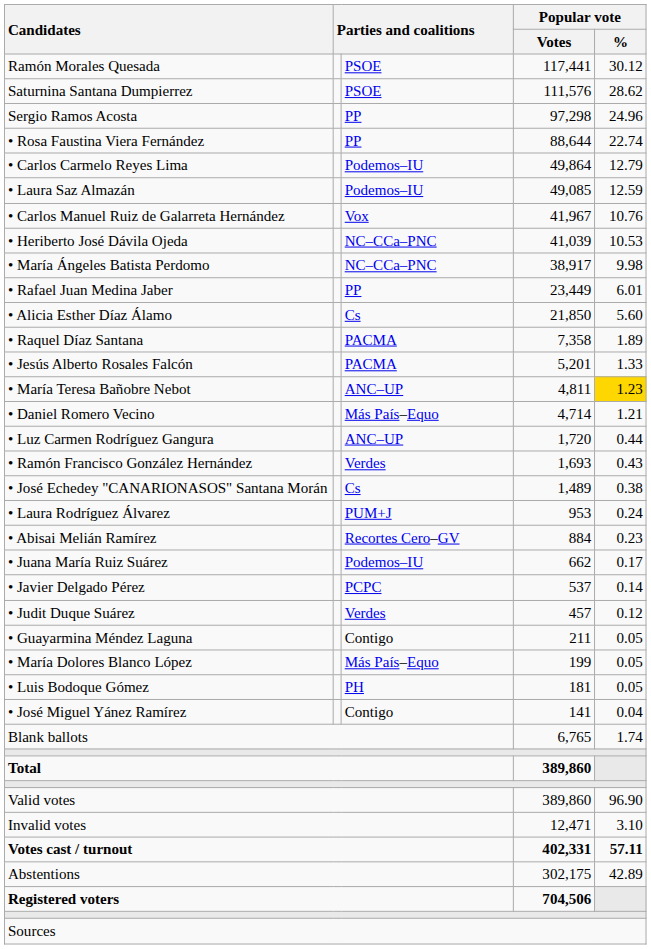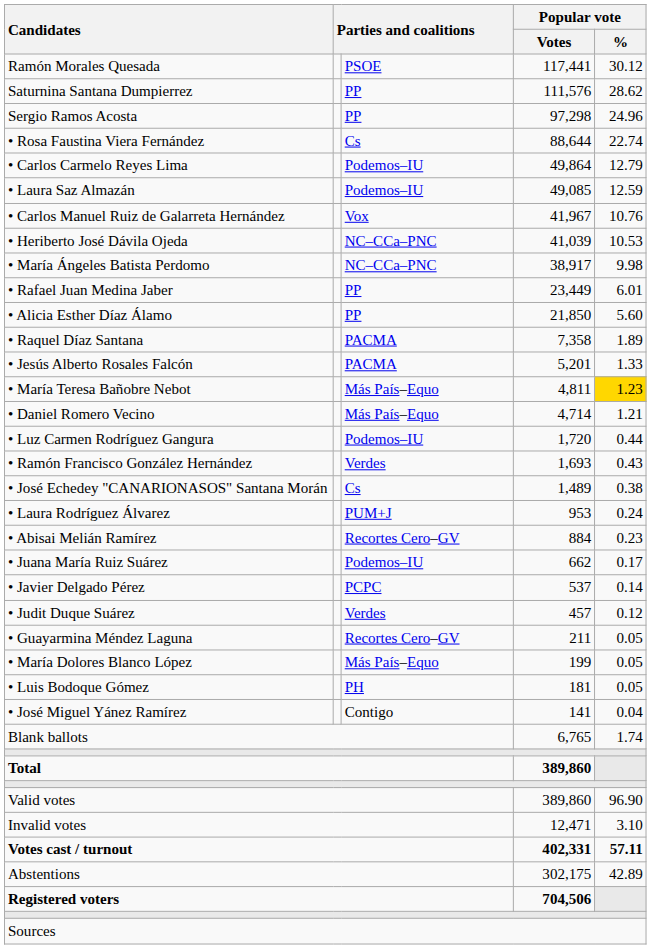Saturnina Santana Dumpierrez | column 3: PSOE -> PP
• Rosa Faustina Viera Fernández | column 3: PP -> Cs
• Alicia Esther Díaz Álamo | column 3: Cs -> PP
• María Teresa Bañobre Nebot | column 3: ANC–UP -> Más País–Equo
• Luz Carmen Rodríguez Gangura | column 3: ANC–UP -> Podemos–IU
• Guayarmina Méndez Laguna | column 3: Contigo -> Recortes Cero–GV
